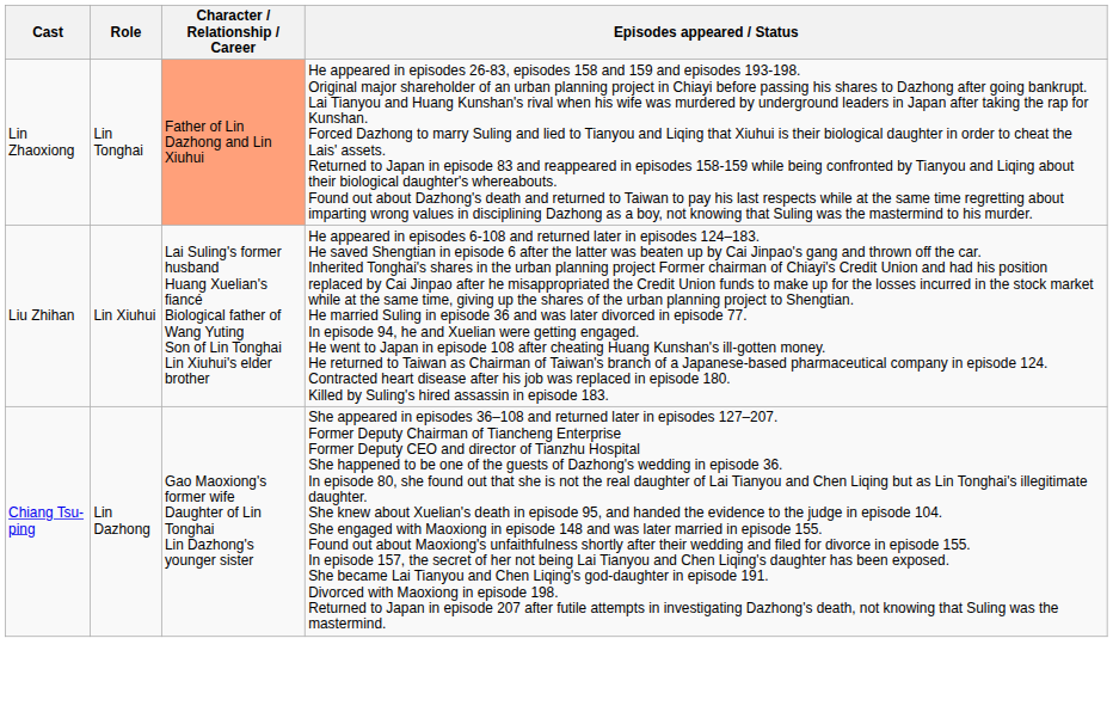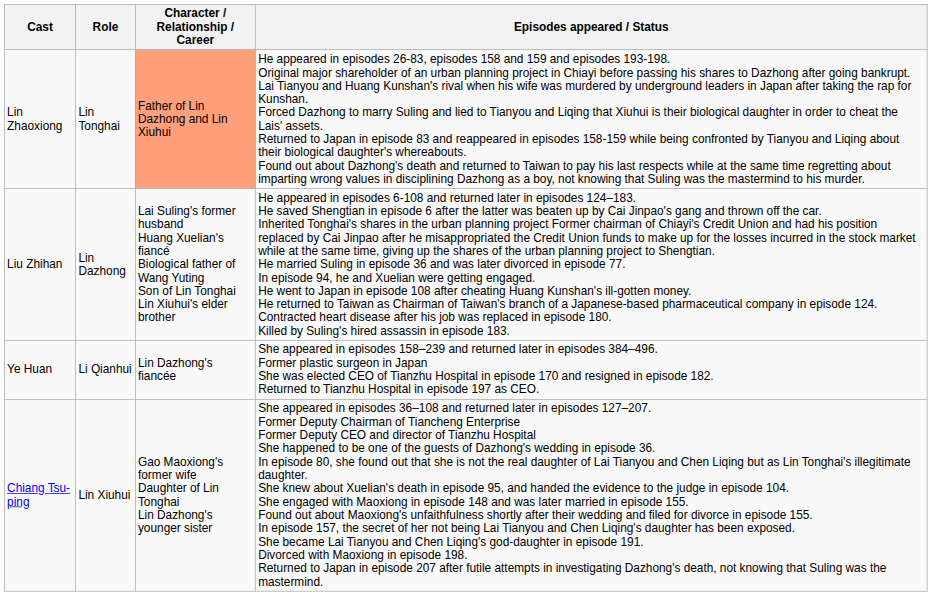Liu Zhihan | Role: Lin Xiuhui -> Lin Dazhong
+ row: Ye Huan | Li Qianhui | Lin Dazhong's fiancée | She appeared in episodes 158–239 and returned later in episodes 384–496. Former plastic surgeon in Japan She was elected CEO of Tianzhu Hospital in episode 170 and resigned in episode 182. Returned to Tianzhu Hospital in episode 197 as CEO.
Chiang Tsu-ping | Role: Lin Dazhong -> Lin Xiuhui
